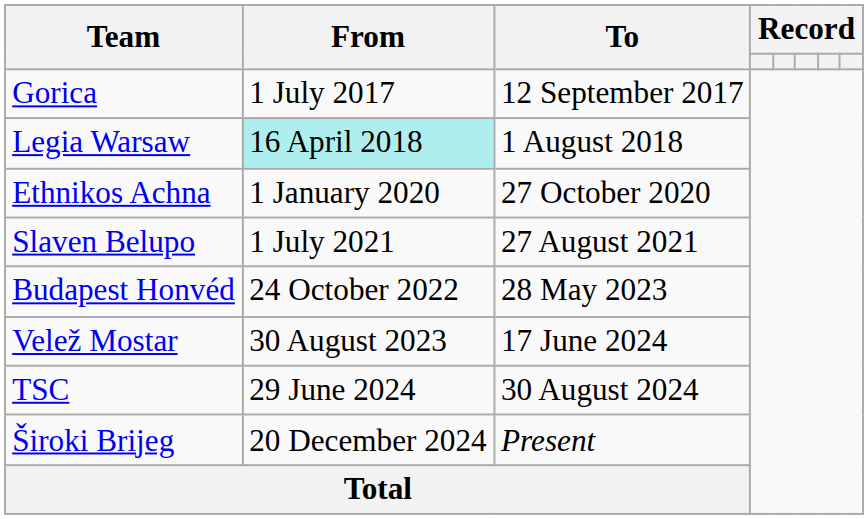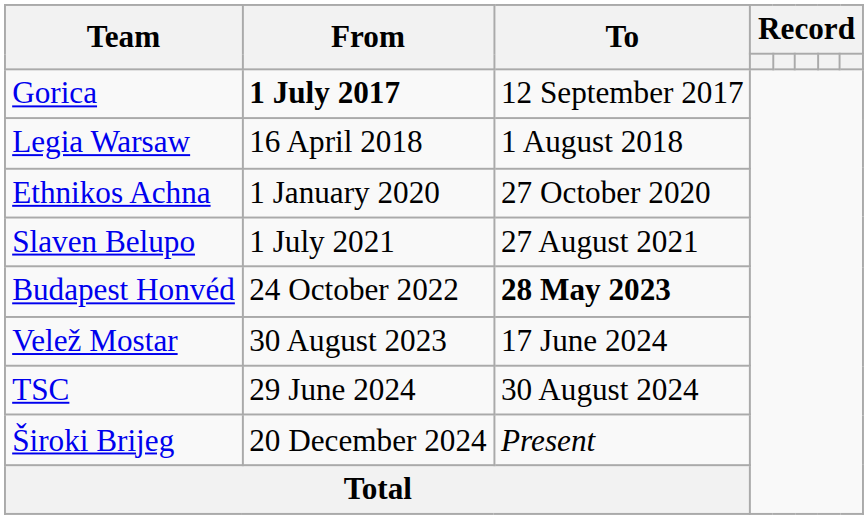Gorica | From: normal -> bold
Legia Warsaw | From: paleturquoise background -> no background
Budapest Honvéd | To: normal -> bold
